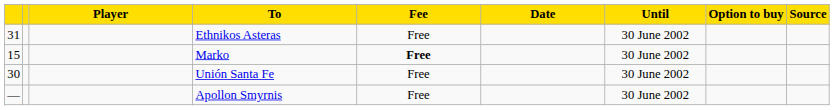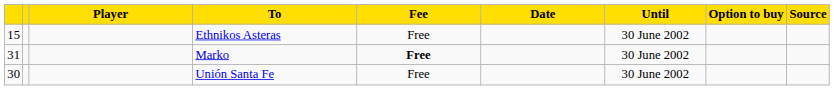Ethnikos Asteras | column 1: 31 -> 15
Marko | column 1: 15 -> 31
- row: — | Apollon Smyrnis | Free | 30 June 2002
